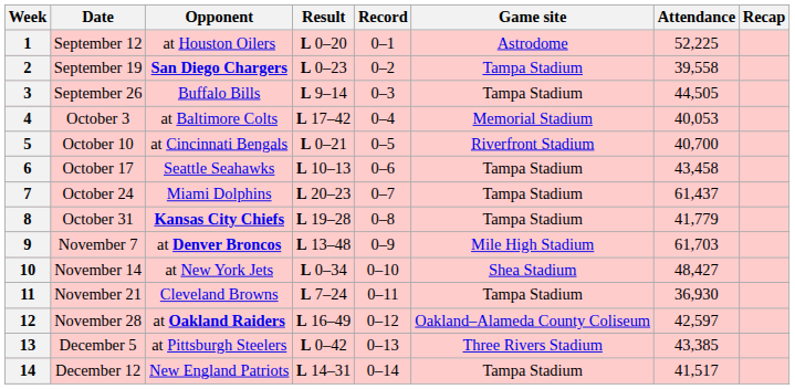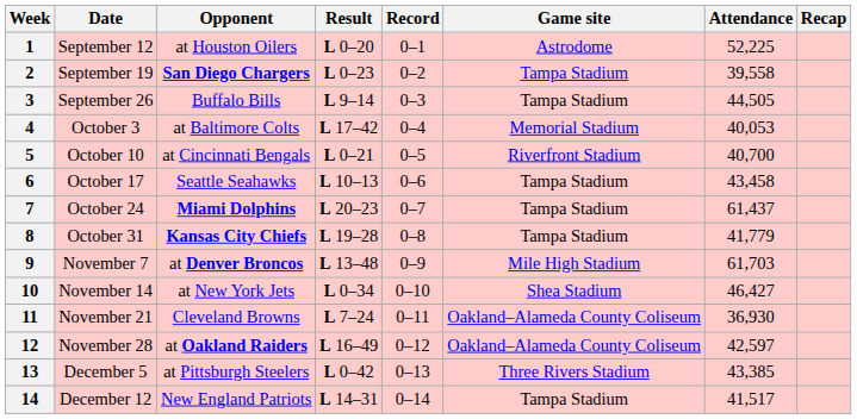7 | Opponent: normal -> bold
10 | Attendance: 48,427 -> 46,427
11 | Game site: Tampa Stadium -> Oakland–Alameda County Coliseum
